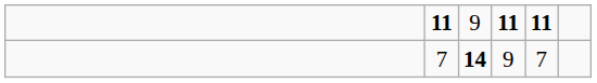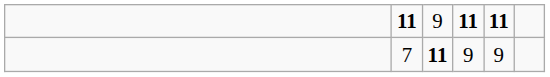row 2 | column 3: 14 -> 11
row 2 | column 5: 7 -> 9
